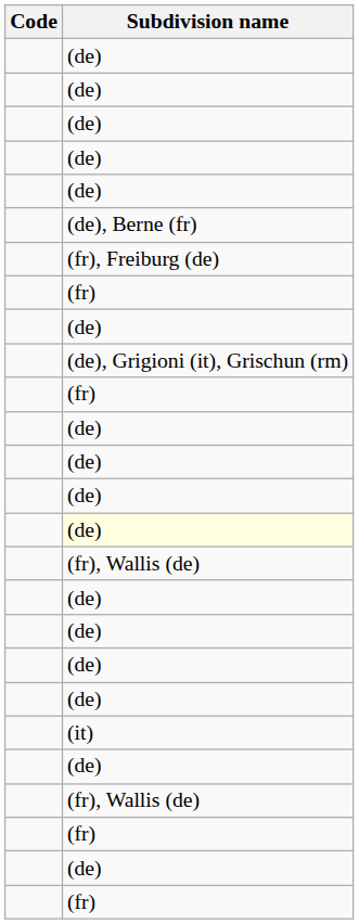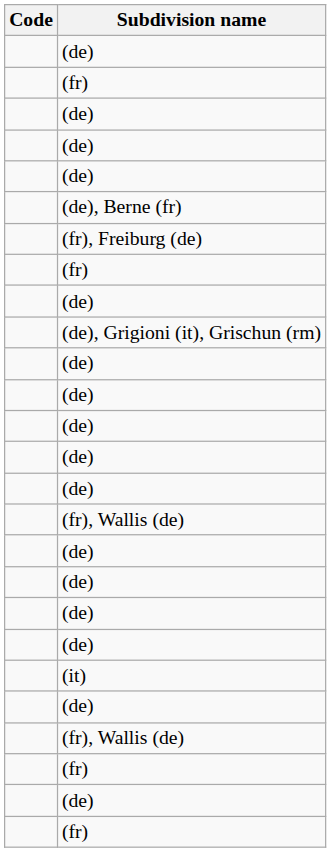row 3 | Subdivision name: (de) -> (fr)
row 12 | Subdivision name: (fr) -> (de)
row 16 | Subdivision name: lightyellow background -> no background
